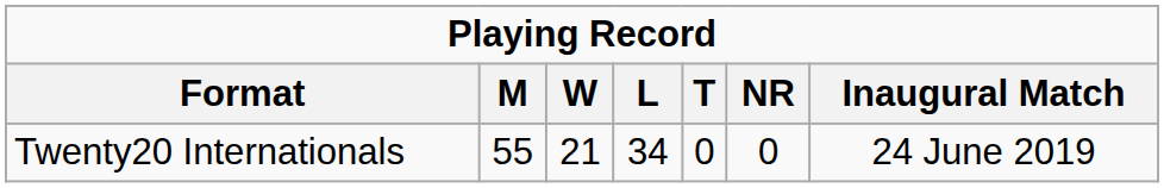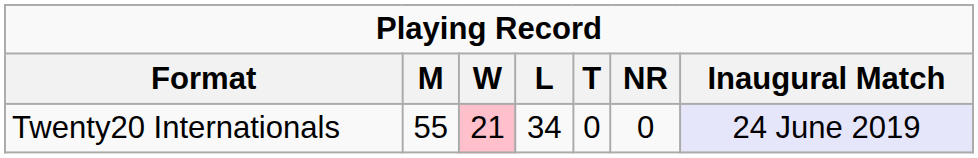Twenty20 Internationals | W: no background -> pink background
Twenty20 Internationals | Inaugural Match: no background -> lavender background
